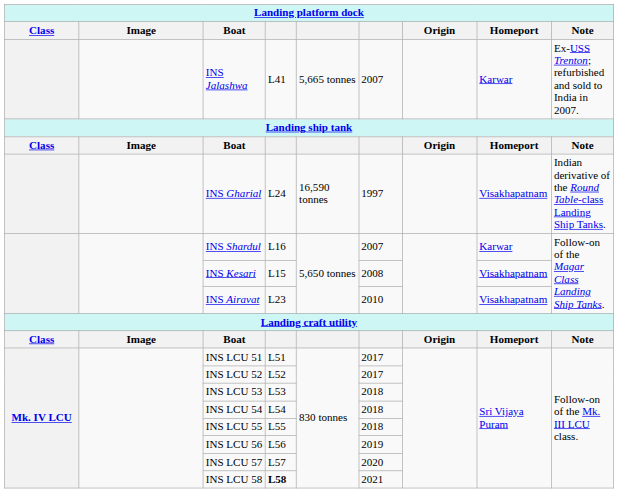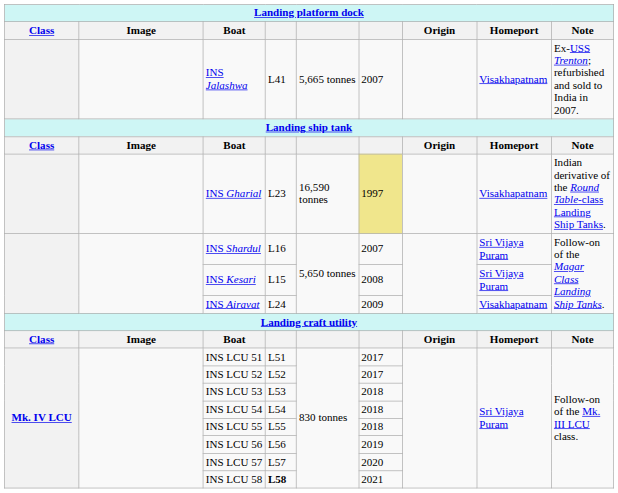INS Jalashwa | Homeport: Karwar -> Visakhapatnam
INS Gharial | column 4: L24 -> L23
INS Gharial | column 6: no background -> khaki background
INS Shardul | Homeport: Karwar -> Sri Vijaya Puram
INS Kesari | Homeport: Visakhapatnam -> Sri Vijaya Puram
INS Airavat | column 4: L23 -> L24
INS Airavat | column 6: 2010 -> 2009
